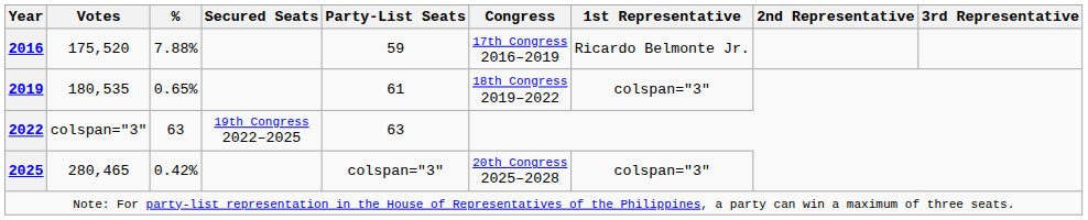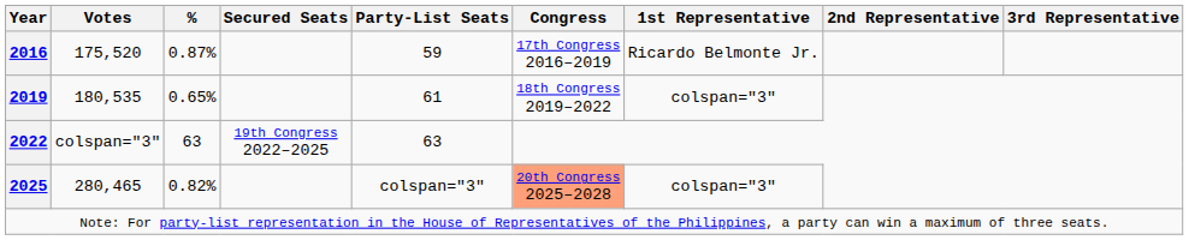2016 | %: 7.88% -> 0.87%
2025 | %: 0.42% -> 0.82%
2025 | Congress: no background -> lightsalmon background
